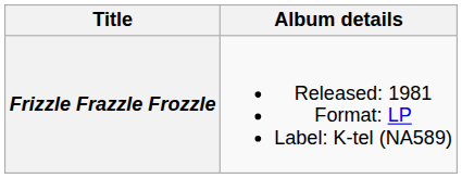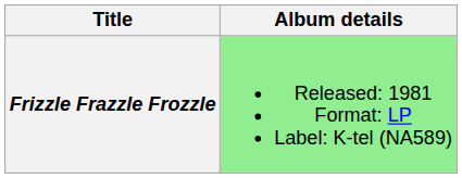Frizzle Frazzle Frozzle | Album details: no background -> lightgreen background
